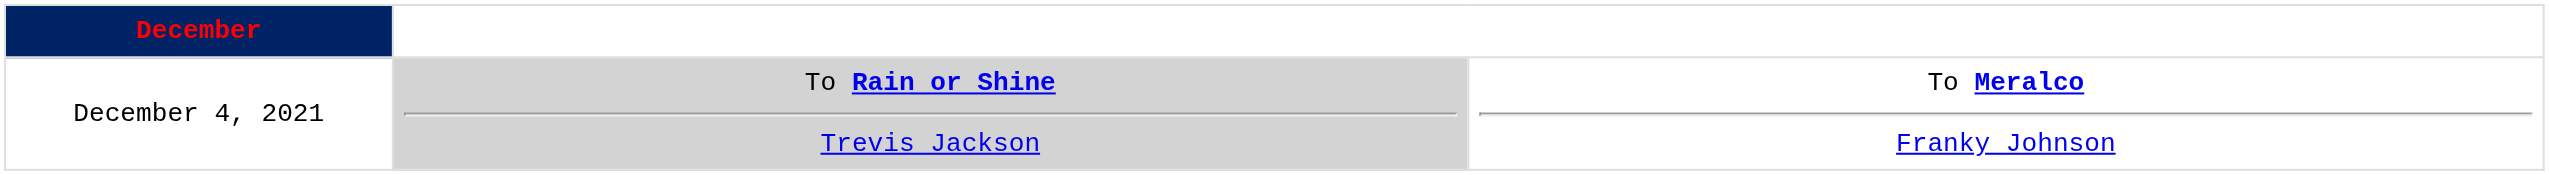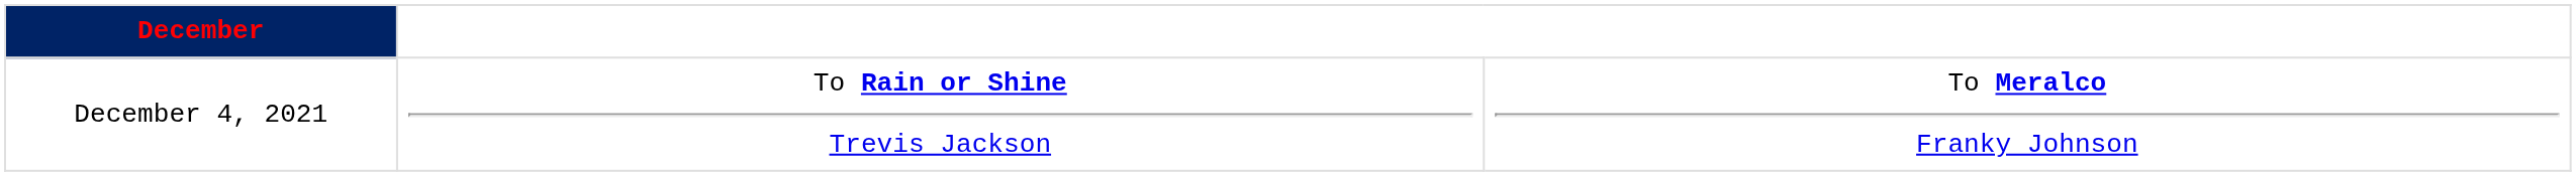December 4, 2021 | column 2: lightgrey background -> no background
